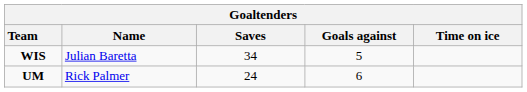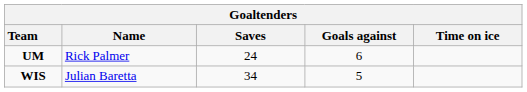rows swapped: UM <-> WIS
